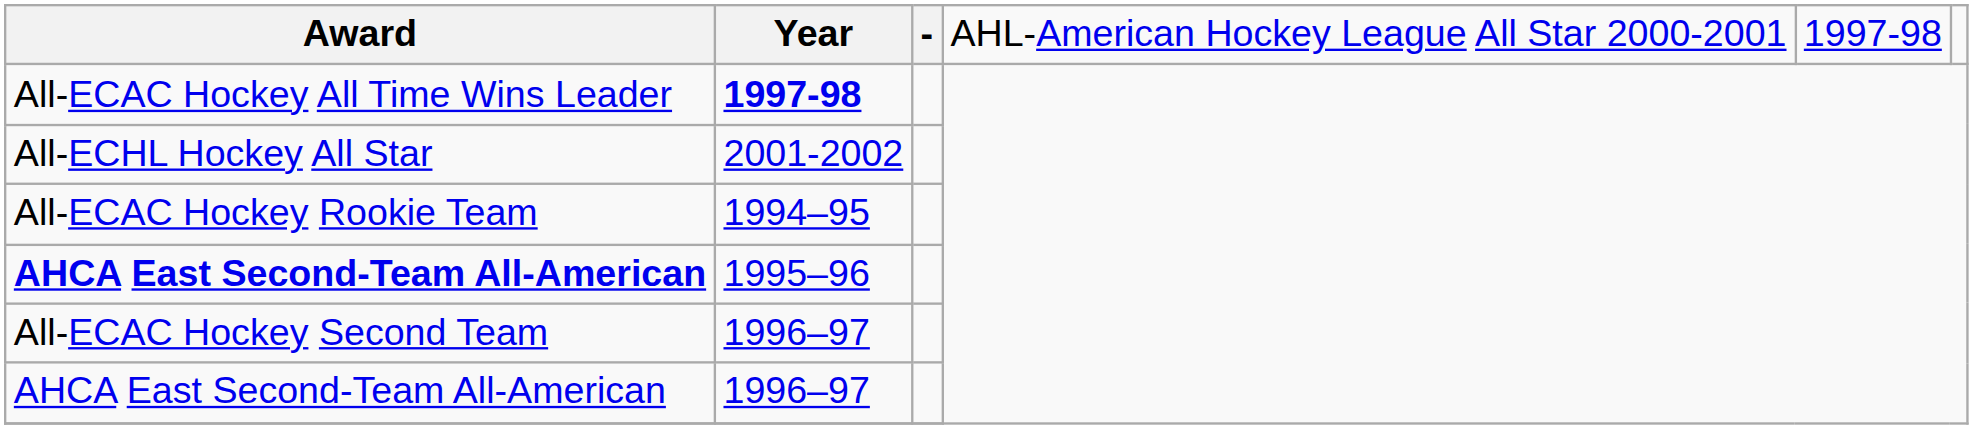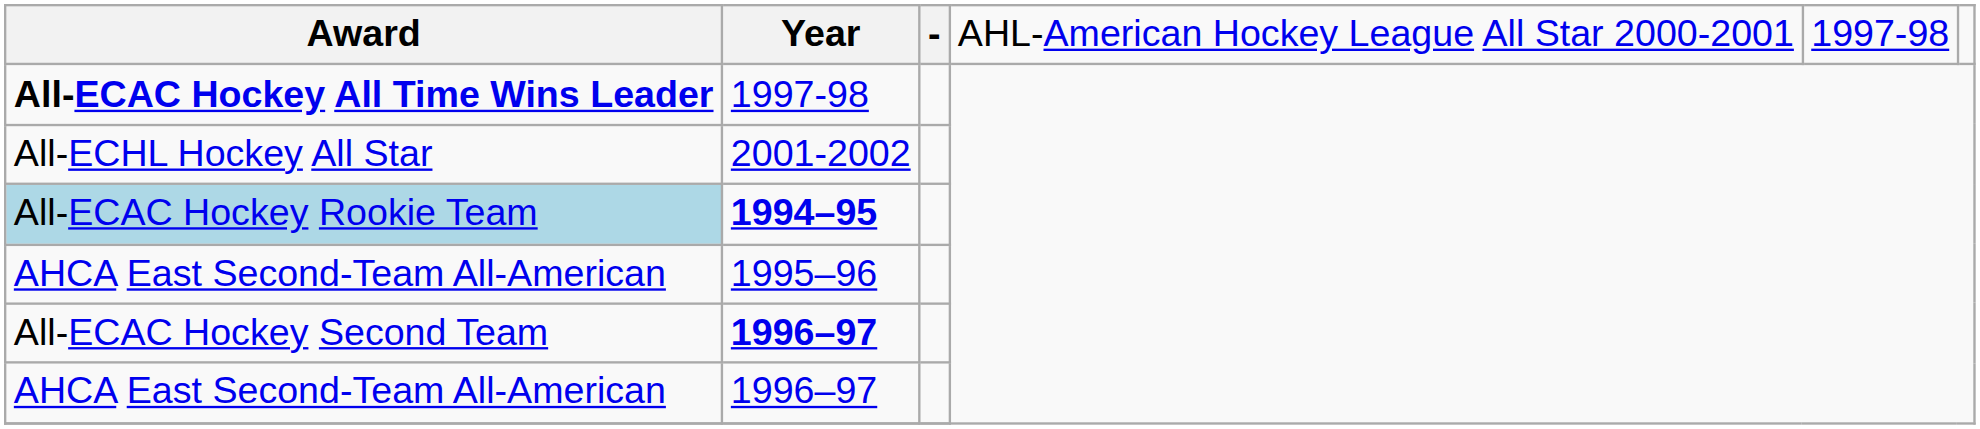row 2 | column 1: normal -> bold
row 2 | column 2: bold -> normal
row 4 | column 1: no background -> lightblue background
row 4 | column 2: normal -> bold
row 5 | column 1: bold -> normal
row 6 | column 2: normal -> bold
